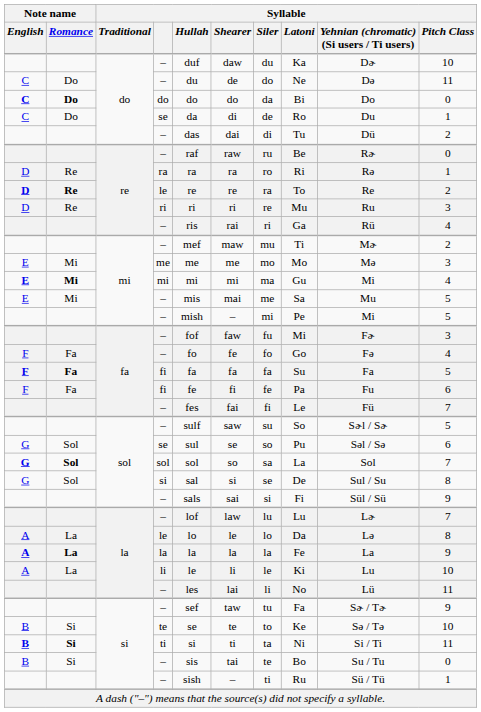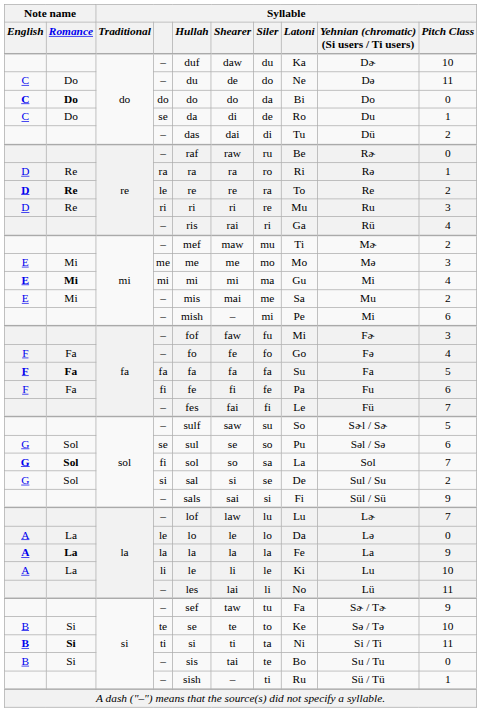row 16 | Syllable / Pitch Class: 5 -> 2
row 17 | Syllable / Pitch Class: 5 -> 6
row 20 | Syllable: fi -> fa
row 25 | Syllable: sol -> fi
row 26 | Syllable / Pitch Class: 8 -> 2
row 29 | Syllable / Pitch Class: 8 -> 0
